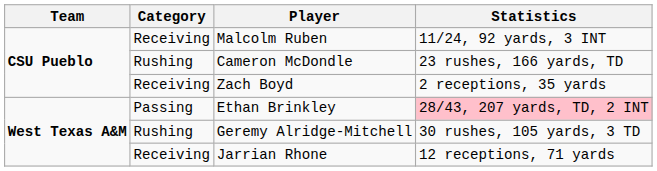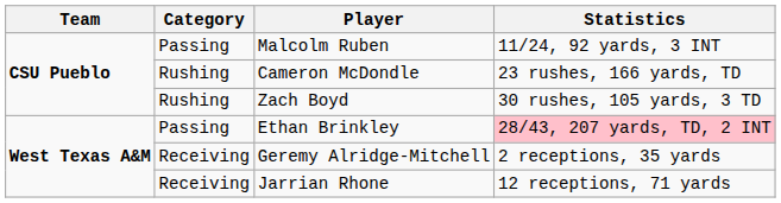Malcolm Ruben | Category: Receiving -> Passing
Zach Boyd | Category: Receiving -> Rushing
Zach Boyd | Statistics: 2 receptions, 35 yards -> 30 rushes, 105 yards, 3 TD
Geremy Alridge-Mitchell | Category: Rushing -> Receiving
Geremy Alridge-Mitchell | Statistics: 30 rushes, 105 yards, 3 TD -> 2 receptions, 35 yards
